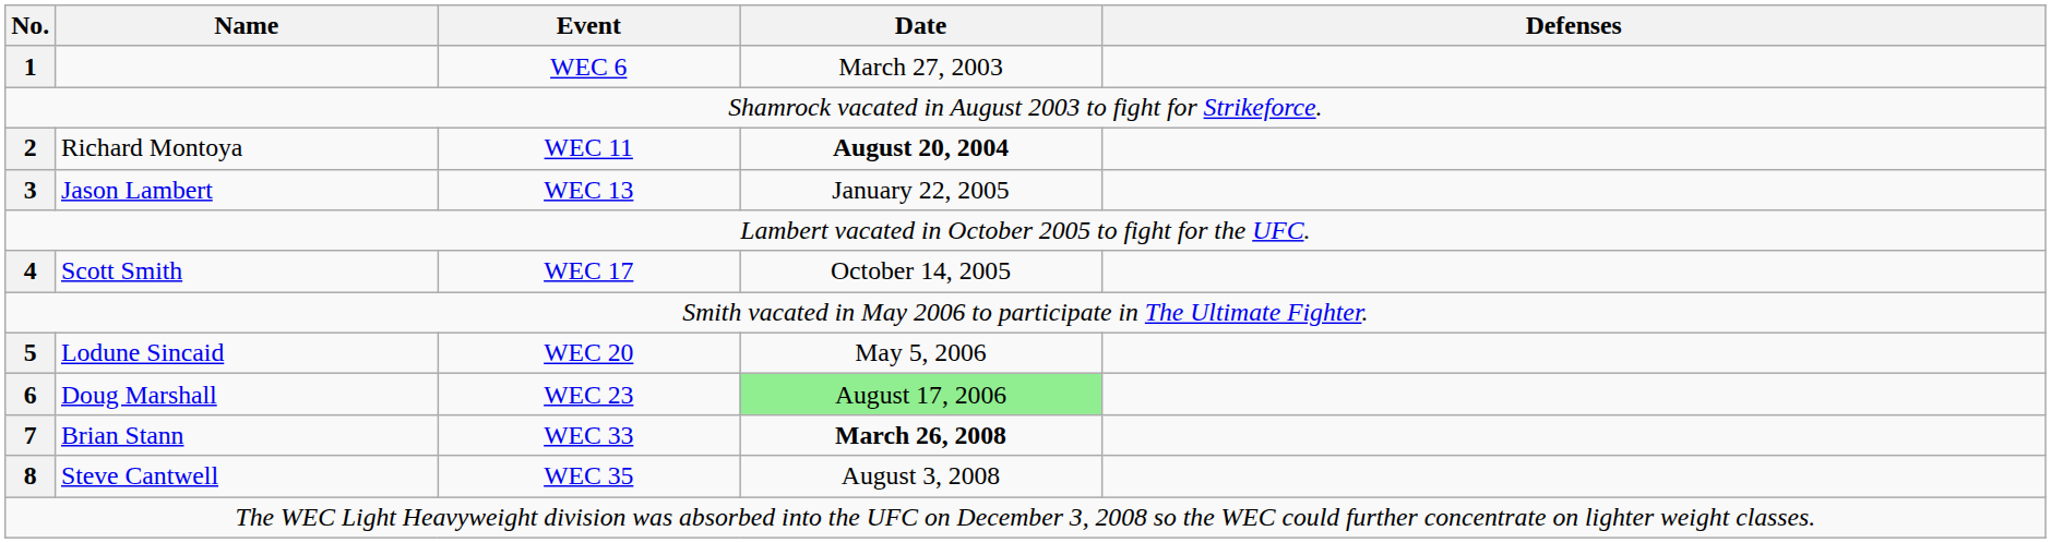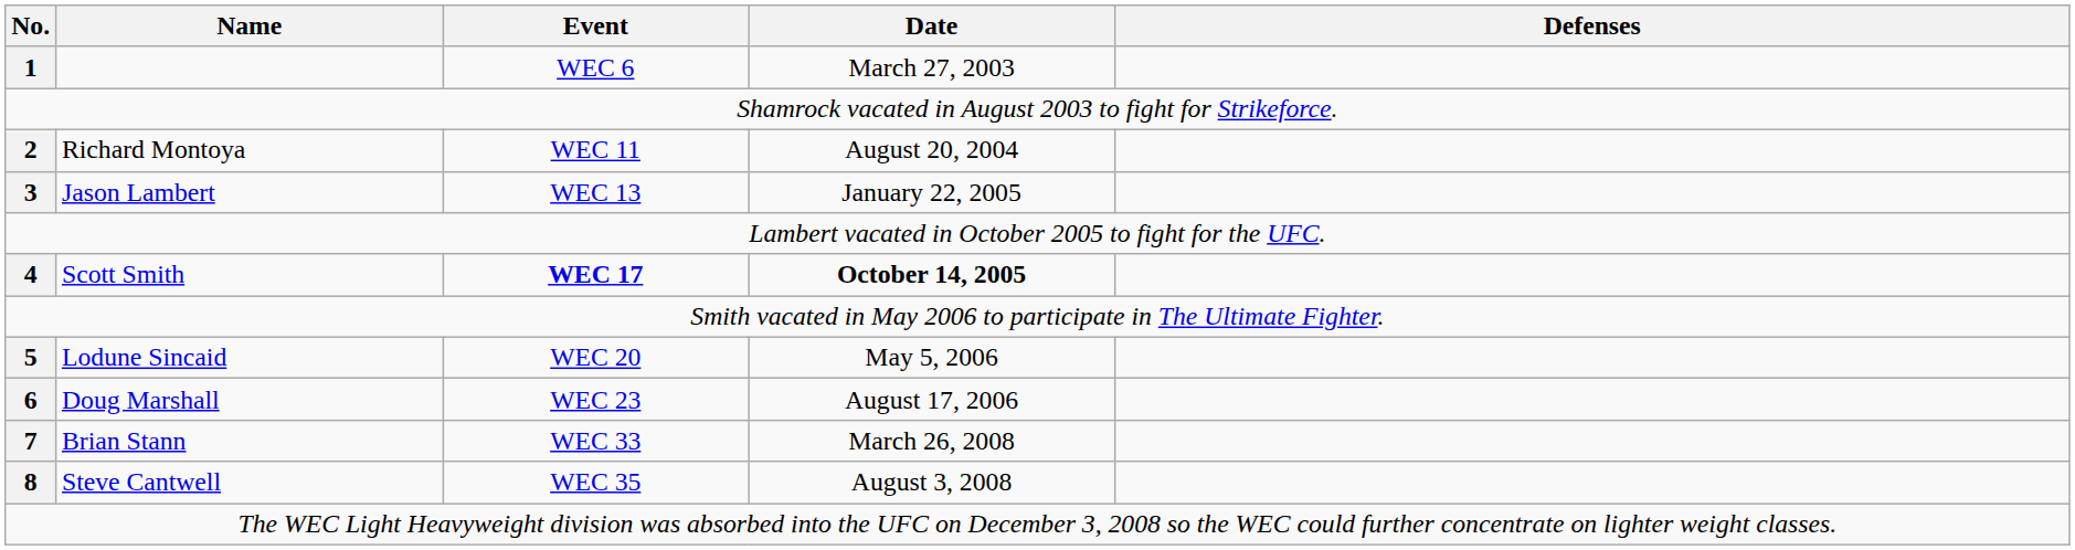Richard Montoya | Date: bold -> normal
Scott Smith | Event: normal -> bold
Scott Smith | Date: normal -> bold
Doug Marshall | Date: lightgreen background -> no background
Brian Stann | Date: bold -> normal
